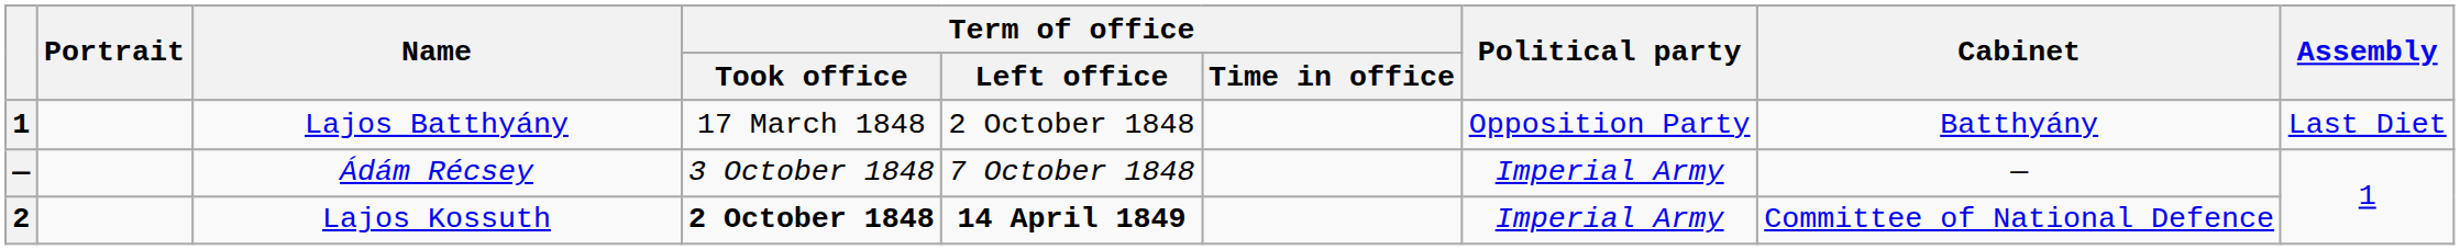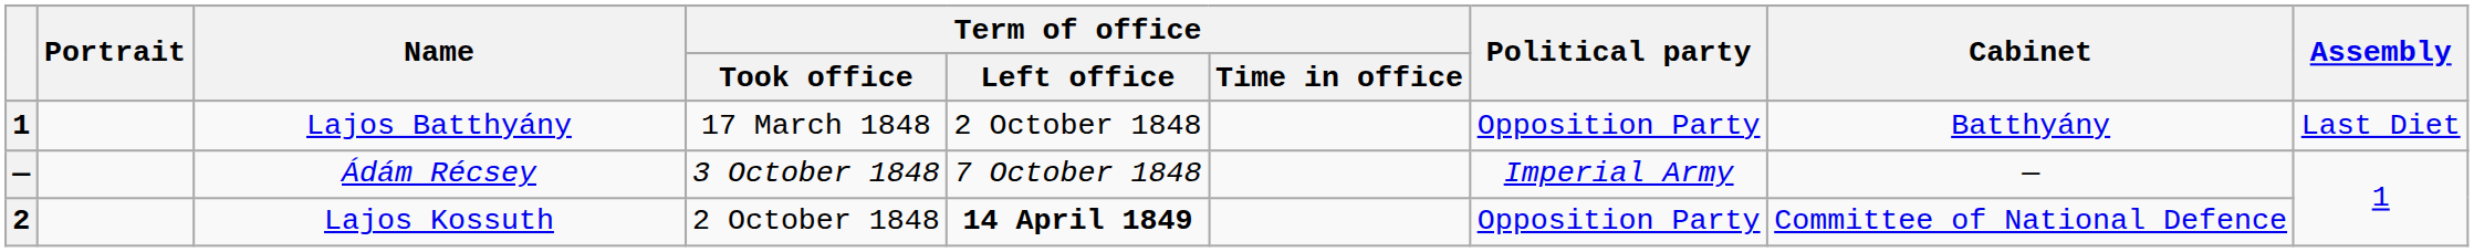2 | Term of office / Took office: bold -> normal
2 | Political party: Imperial Army -> Opposition Party
